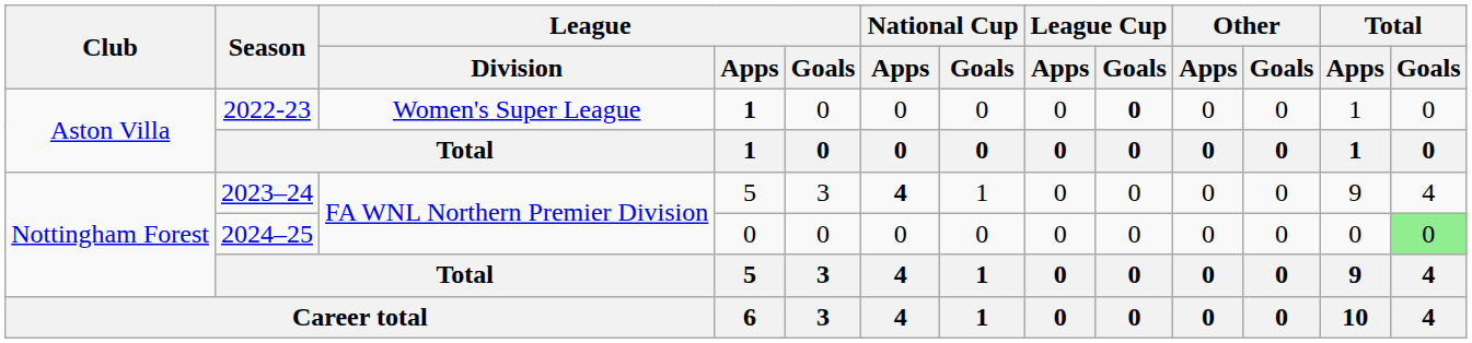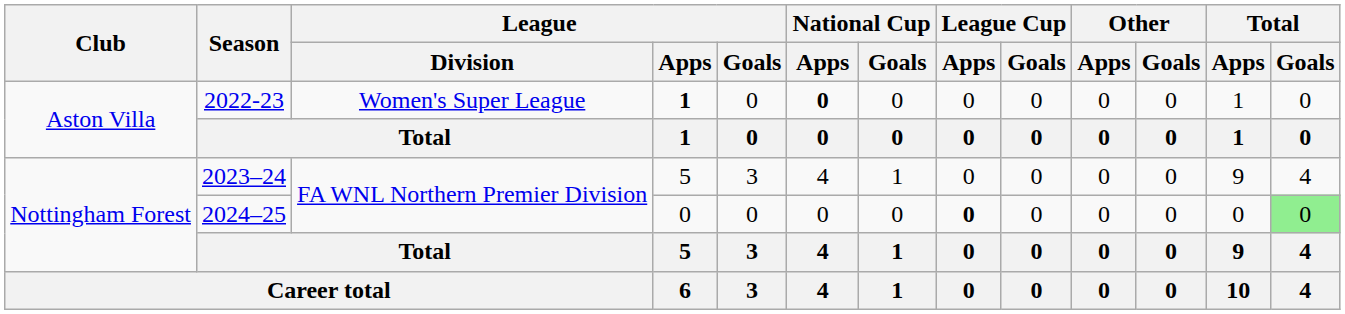2022-23 | National Cup / Apps: normal -> bold
2022-23 | League Cup / Goals: bold -> normal
2023–24 | National Cup / Apps: bold -> normal
2024–25 | League Cup / Apps: normal -> bold
